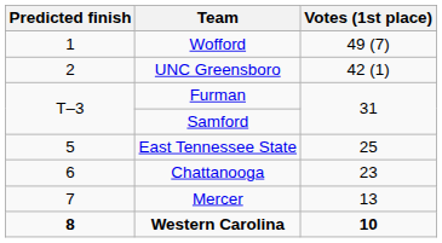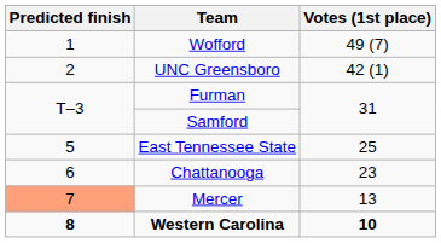Mercer | Predicted finish: no background -> lightsalmon background
